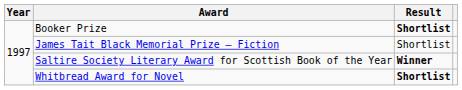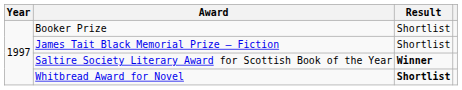Booker Prize | Result: bold -> normal
